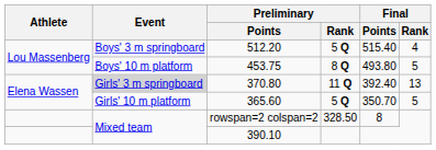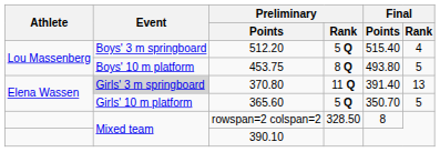370.80 | Final / Points: 392.40 -> 391.40
